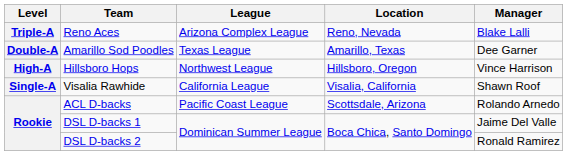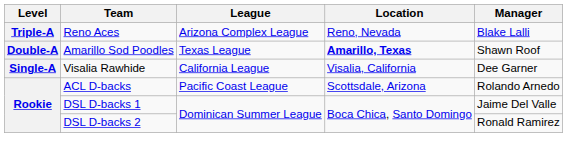Amarillo Sod Poodles | Location: normal -> bold
Amarillo Sod Poodles | Manager: Dee Garner -> Shawn Roof
- row: High-A | Hillsboro Hops | Northwest League | Hillsboro, Oregon | Vince Harrison
Visalia Rawhide | Manager: Shawn Roof -> Dee Garner
